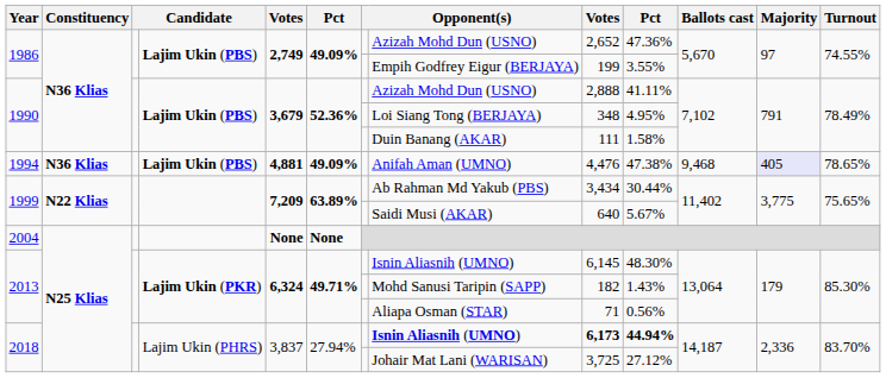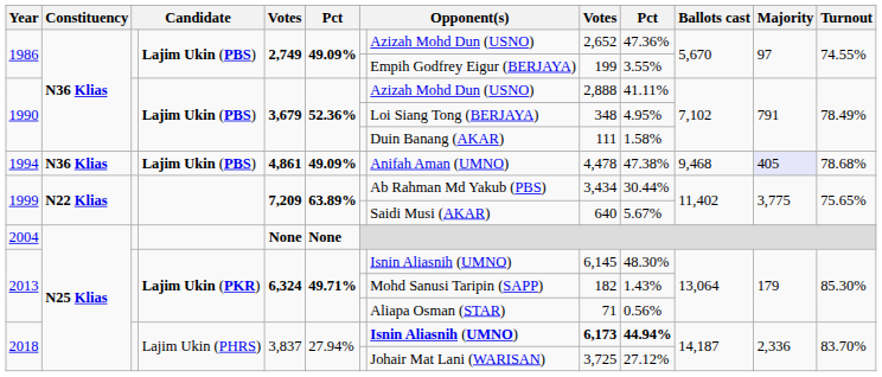1994 | column 5: 4,881 -> 4,861
1994 | column 9: 4,476 -> 4,478
1994 | Turnout: 78.65% -> 78.68%
